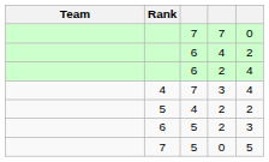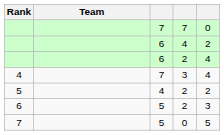columns swapped: Rank <-> Team
